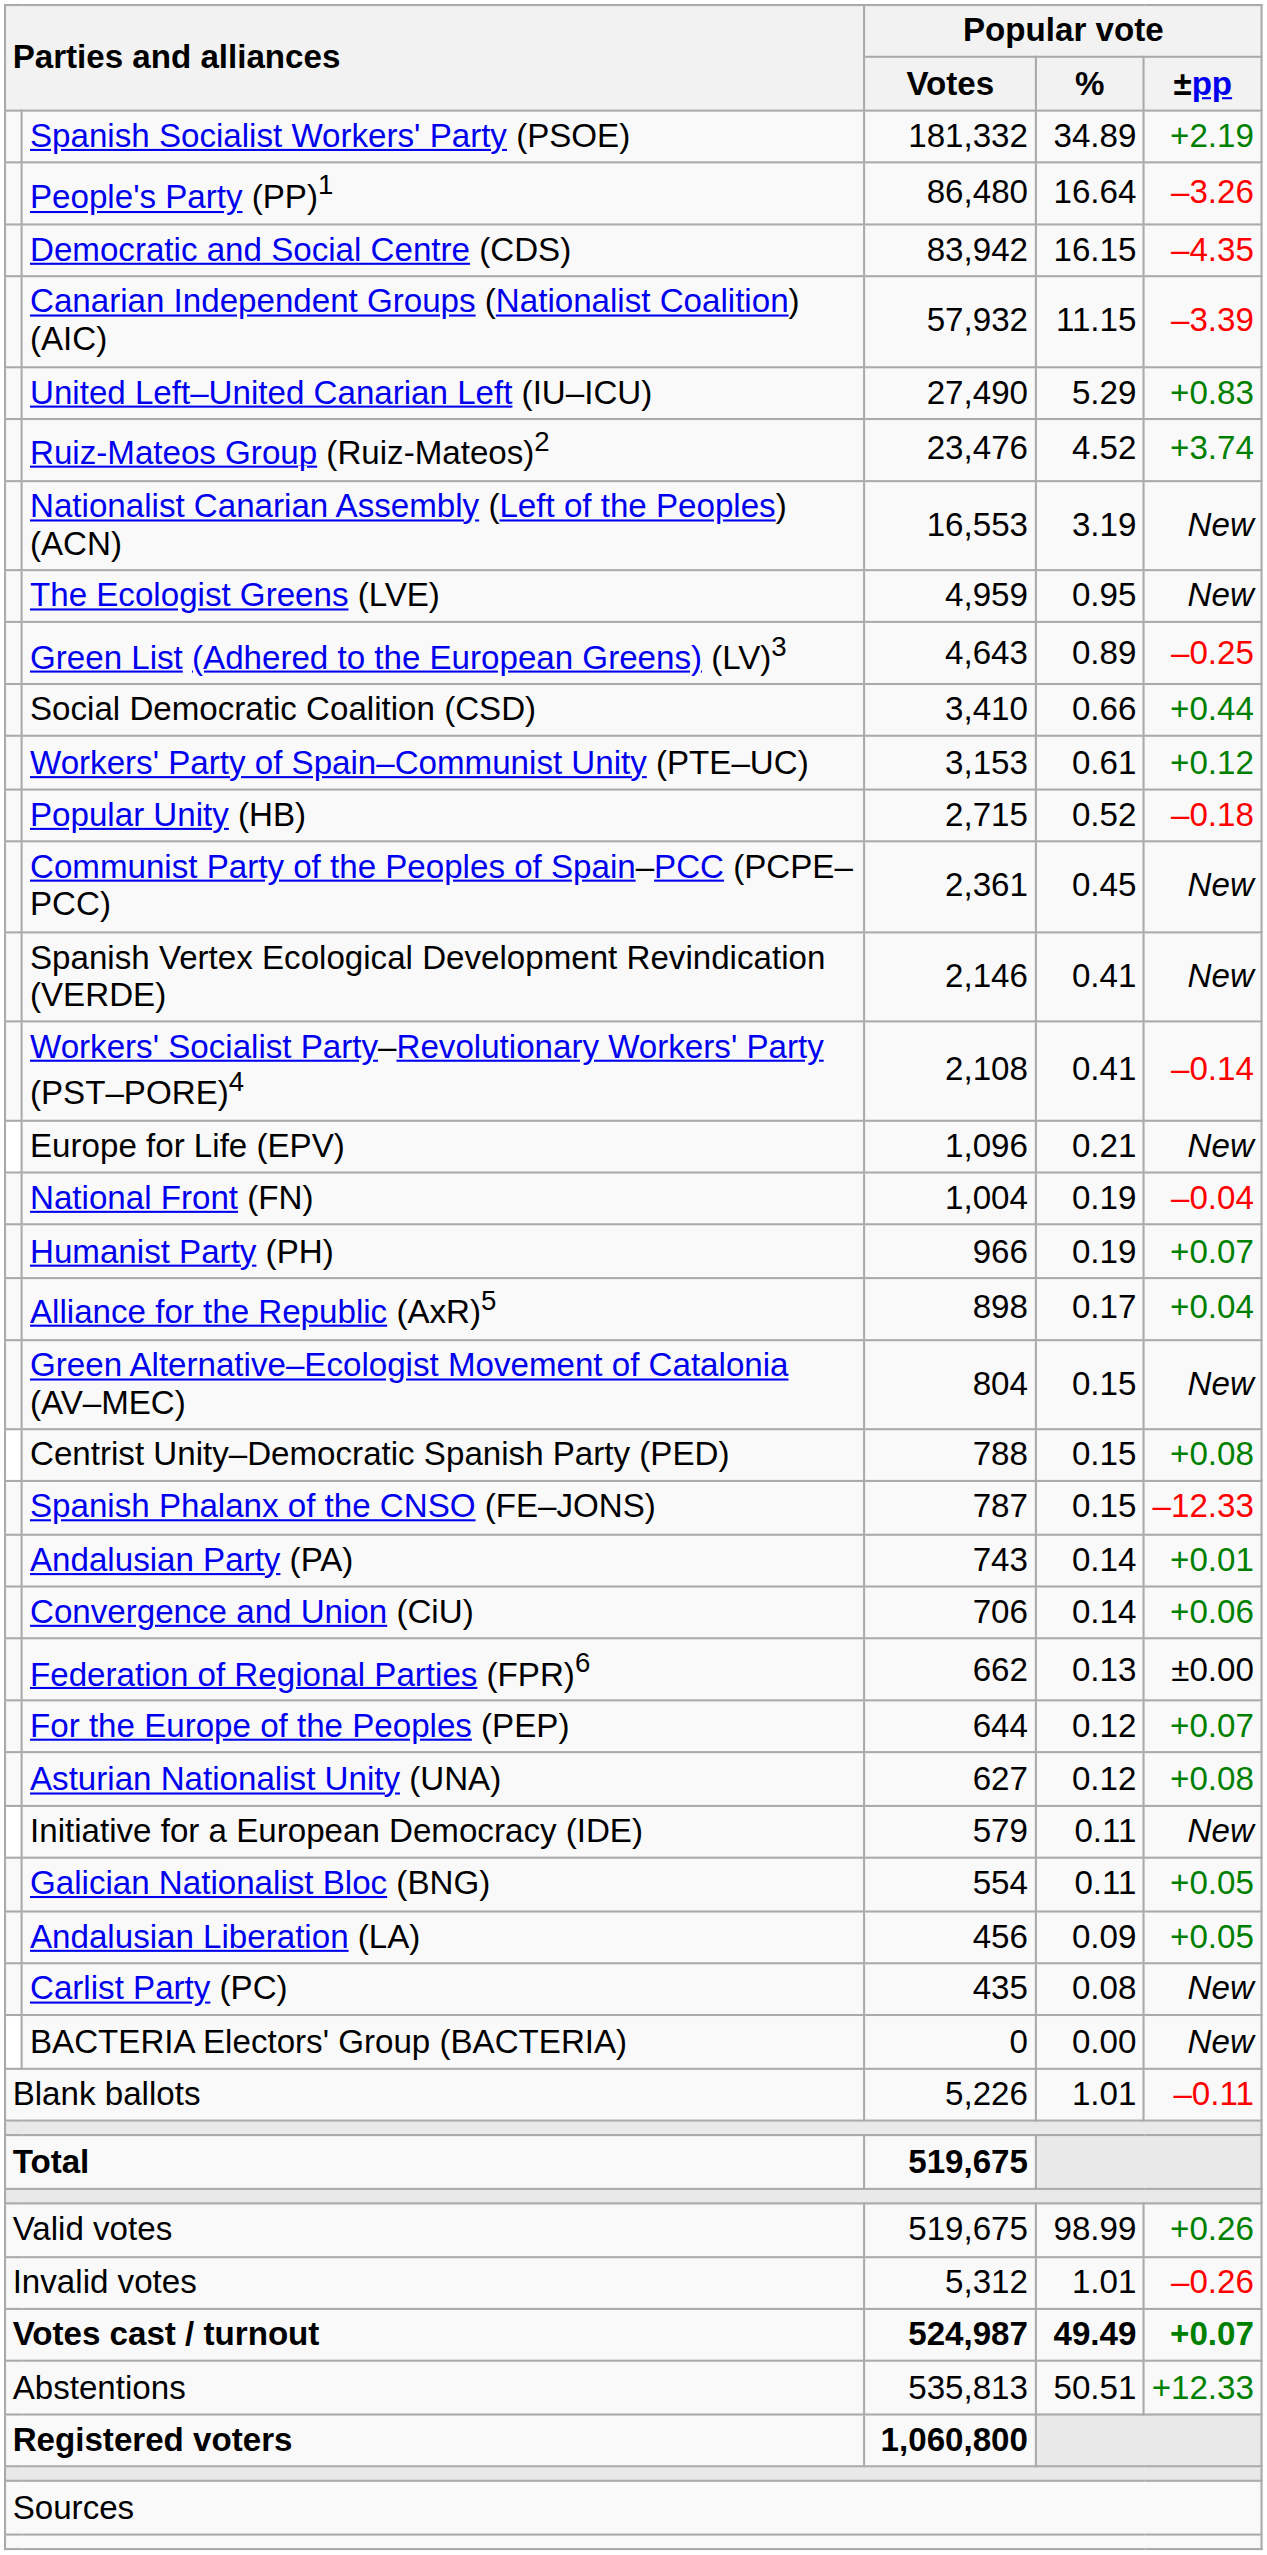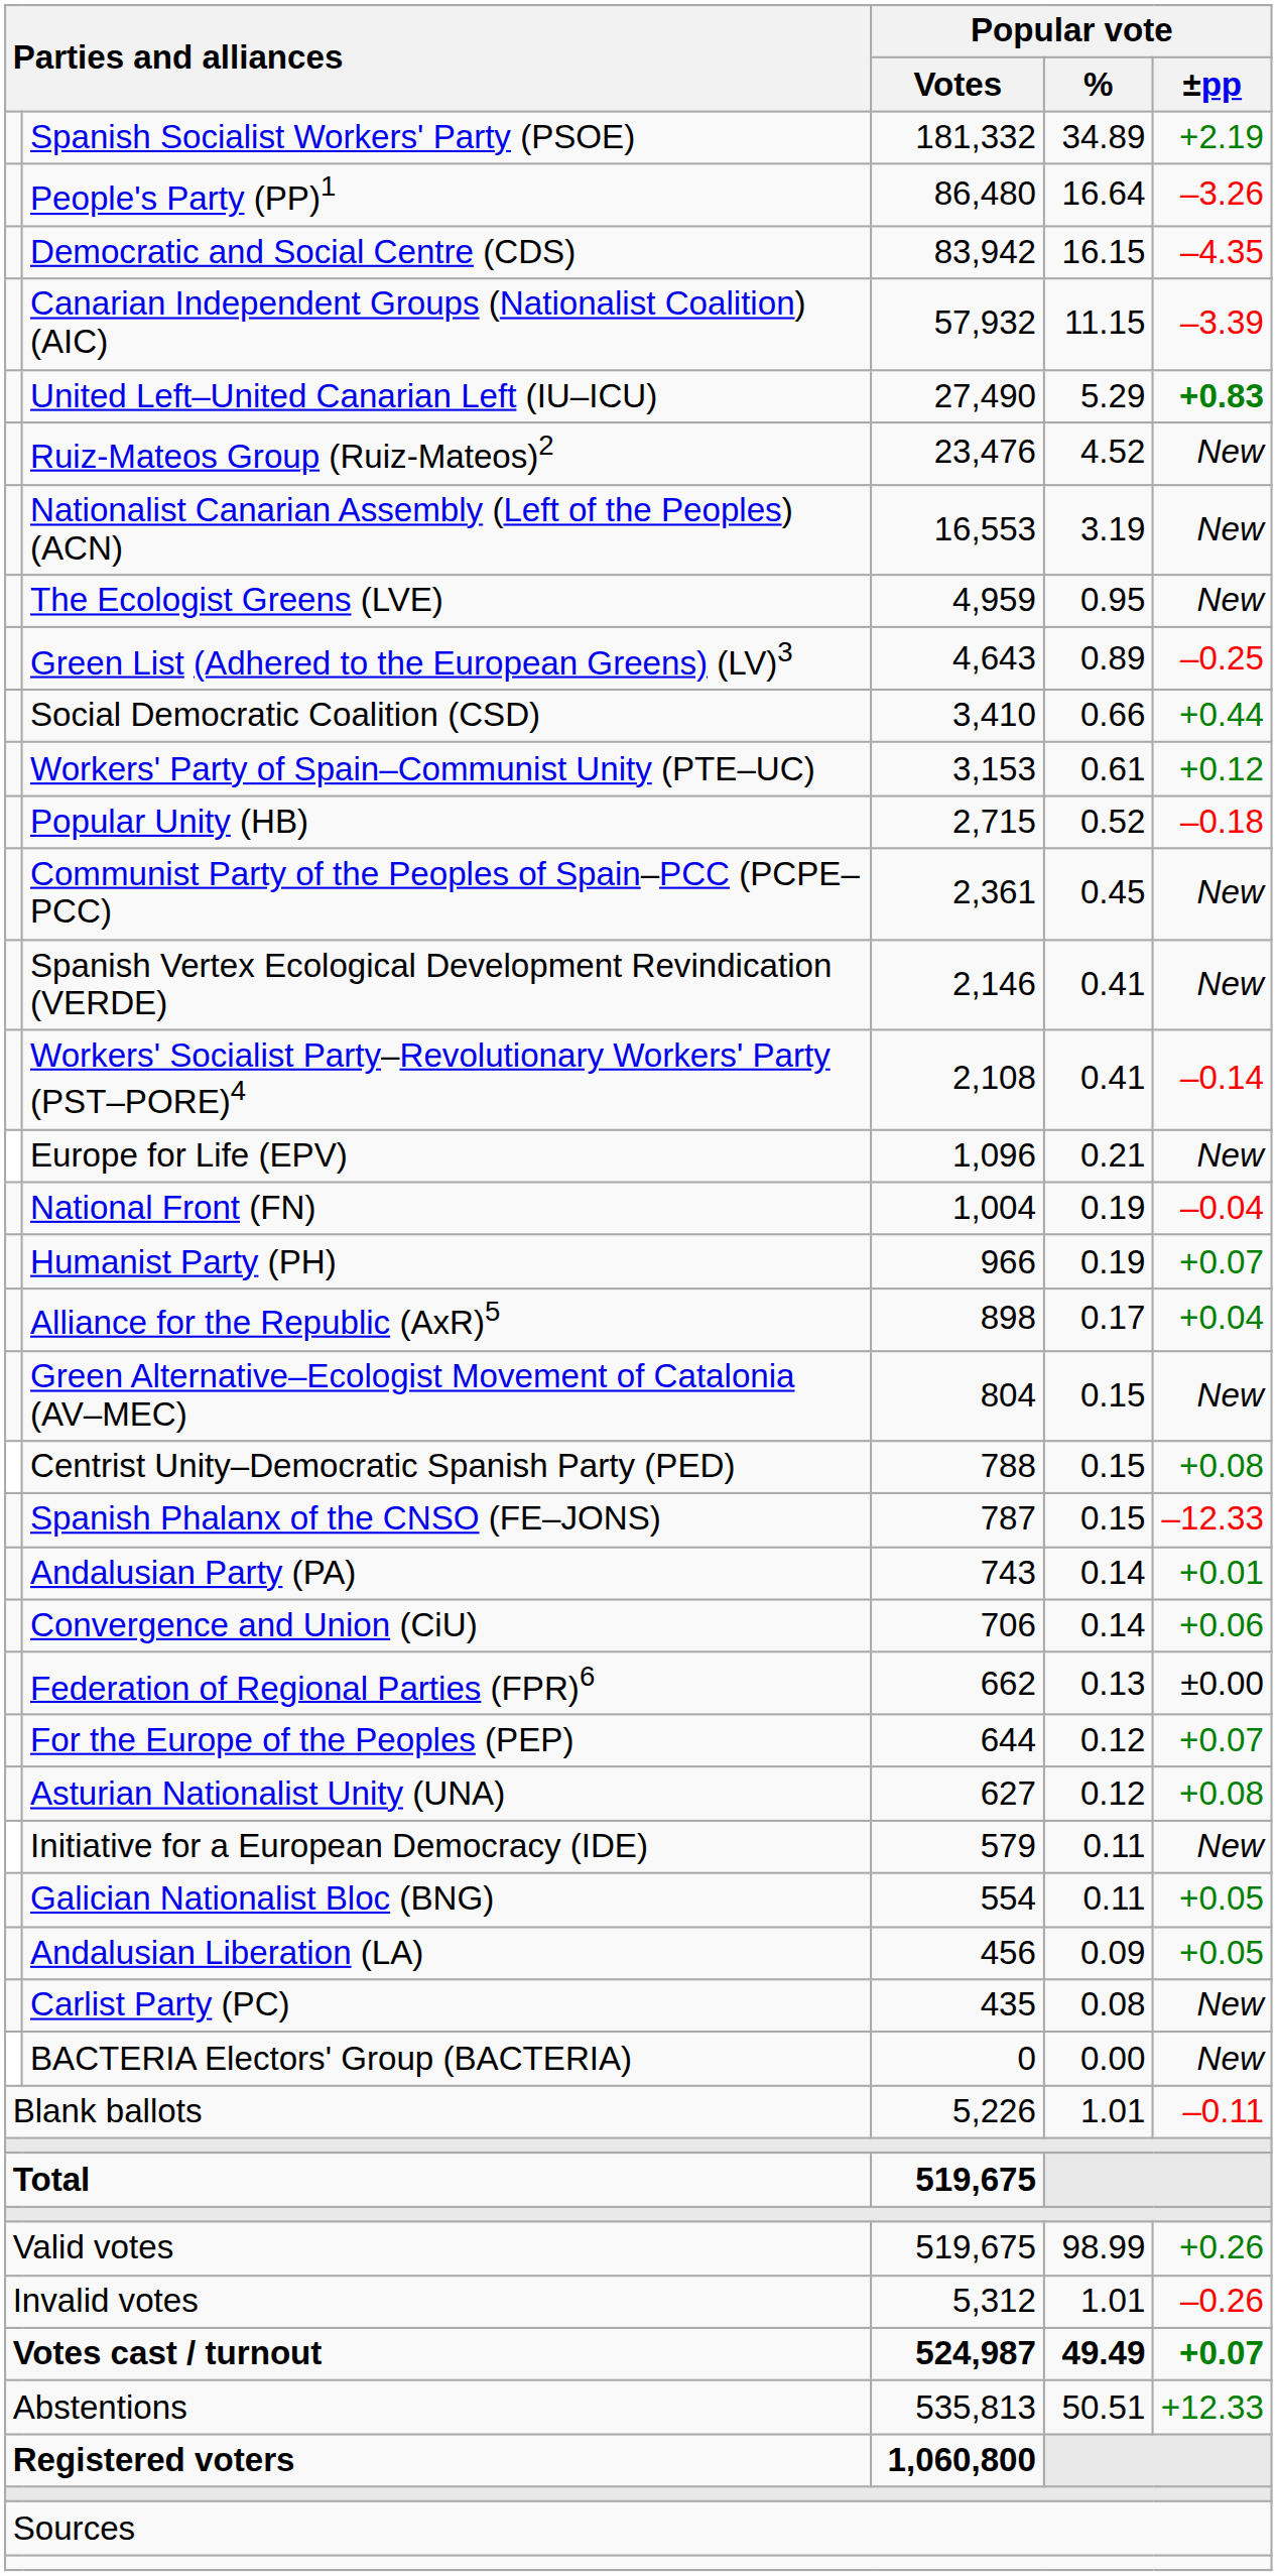United Left–United Canarian Left (IU–ICU) | Popular vote / ±pp: normal -> bold
Ruiz-Mateos Group (Ruiz-Mateos)2 | Popular vote / ±pp: +3.74 -> New
